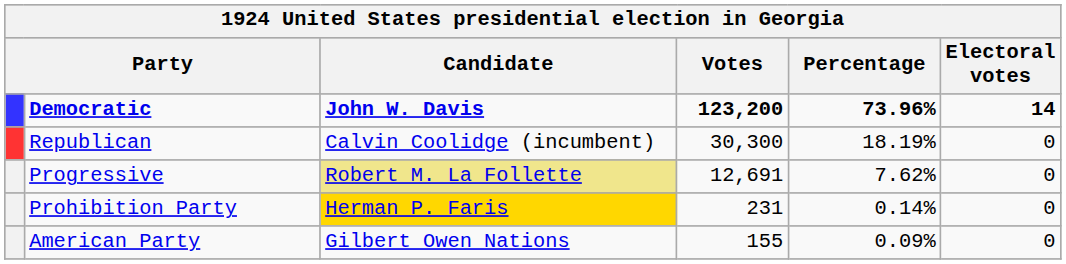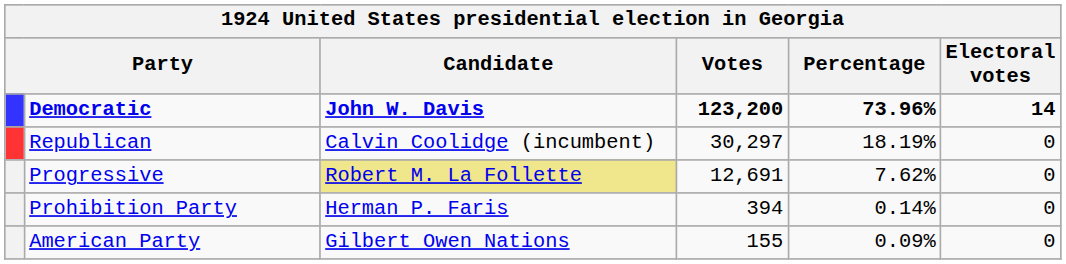Republican | Votes: 30,300 -> 30,297
Prohibition Party | Candidate: gold background -> no background
Prohibition Party | Votes: 231 -> 394
